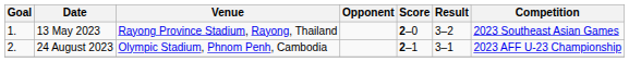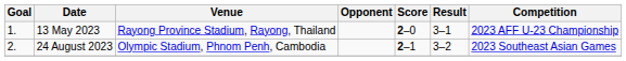13 May 2023 | Result: 3–2 -> 3–1
13 May 2023 | Competition: 2023 Southeast Asian Games -> 2023 AFF U-23 Championship
24 August 2023 | Result: 3–1 -> 3–2
24 August 2023 | Competition: 2023 AFF U-23 Championship -> 2023 Southeast Asian Games
